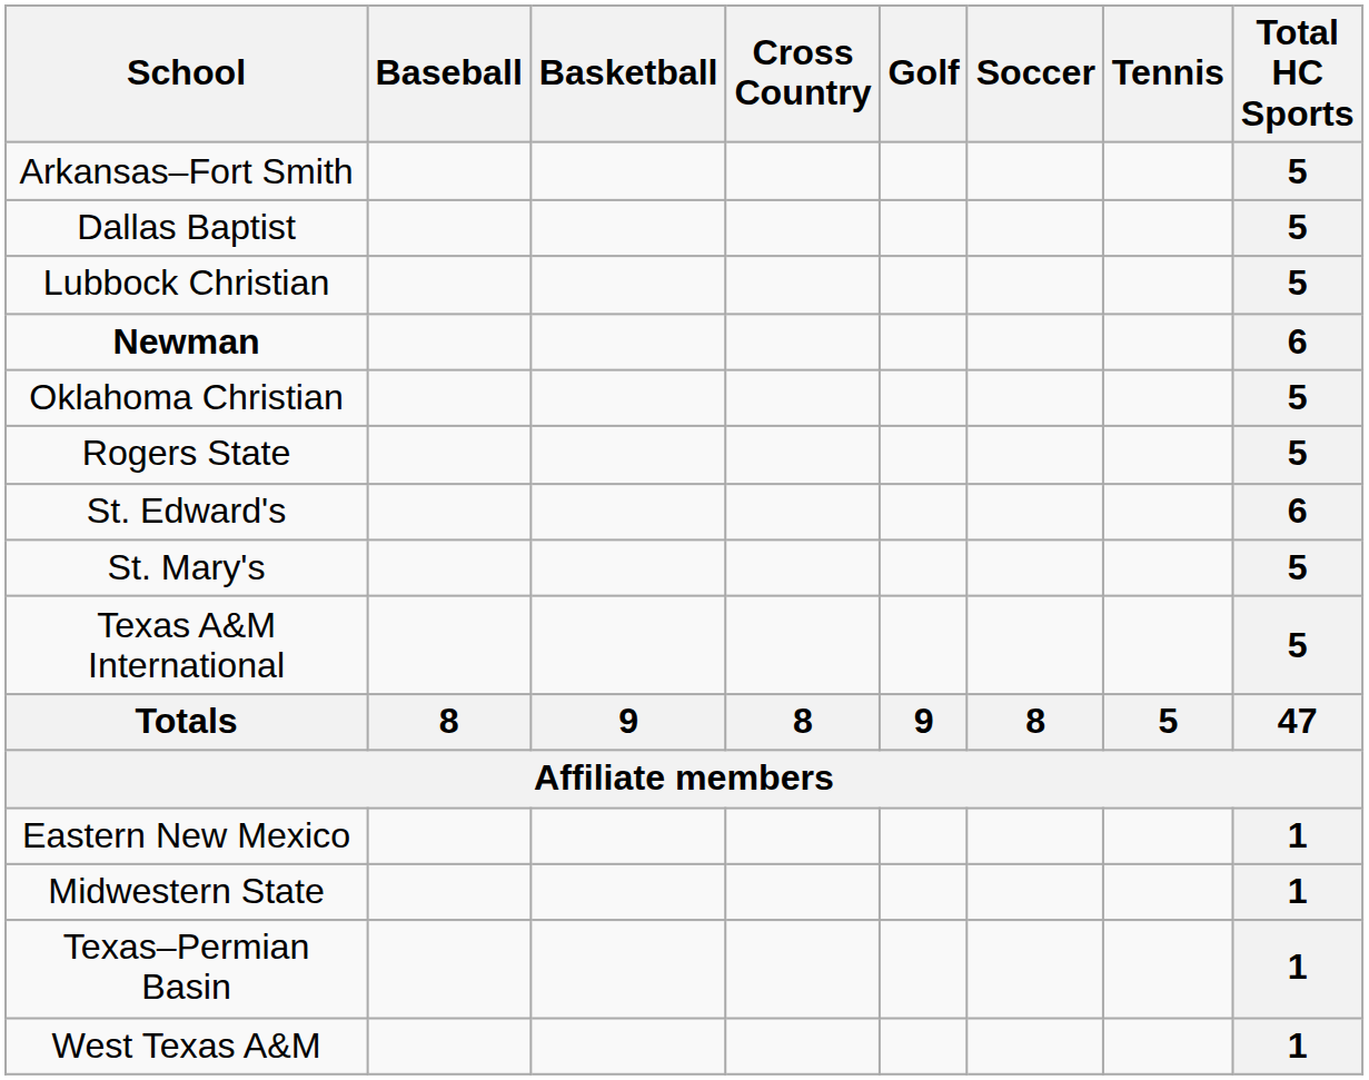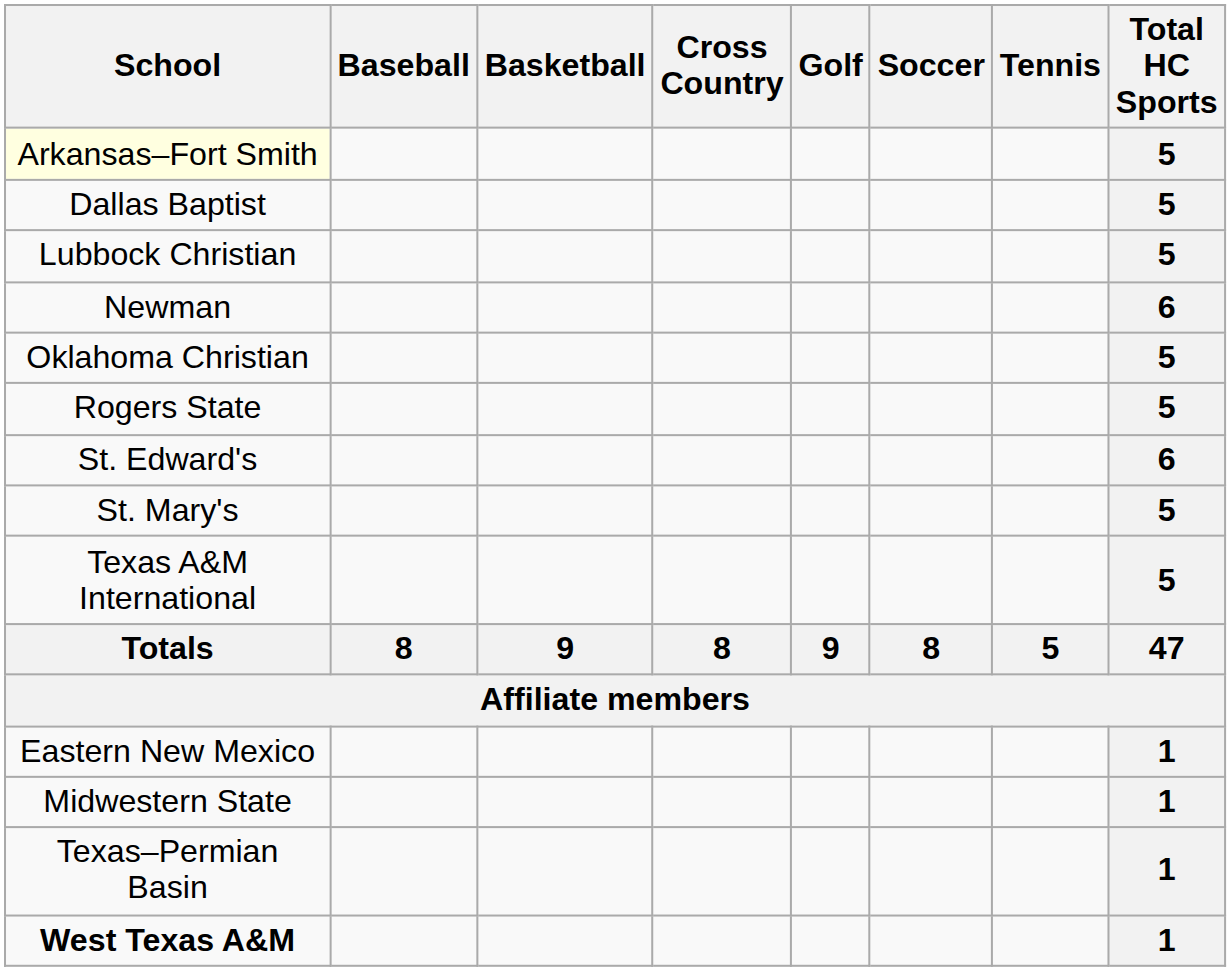Arkansas–Fort Smith | School: no background -> lightyellow background
Newman | School: bold -> normal
West Texas A&M | School: normal -> bold
